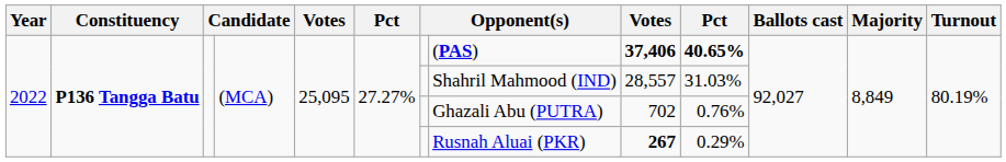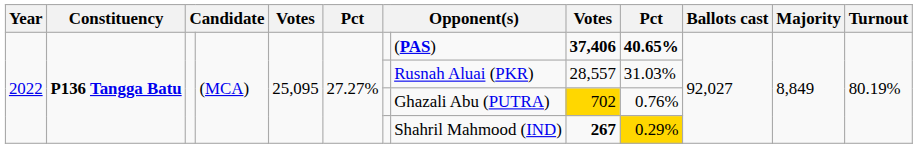row 3 | column 8: Shahril Mahmood (IND) -> Rusnah Aluai (PKR)
row 4 | column 9: no background -> gold background
row 5 | column 8: Rusnah Aluai (PKR) -> Shahril Mahmood (IND)
row 5 | column 10: no background -> gold background
